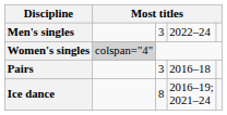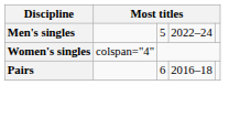Men's singles | column 3: 3 -> 5
Women's singles | column 2: lightgrey background -> no background
Pairs | column 3: 3 -> 6
- row: Ice dance | 8 | 2016–19; 2021–24
